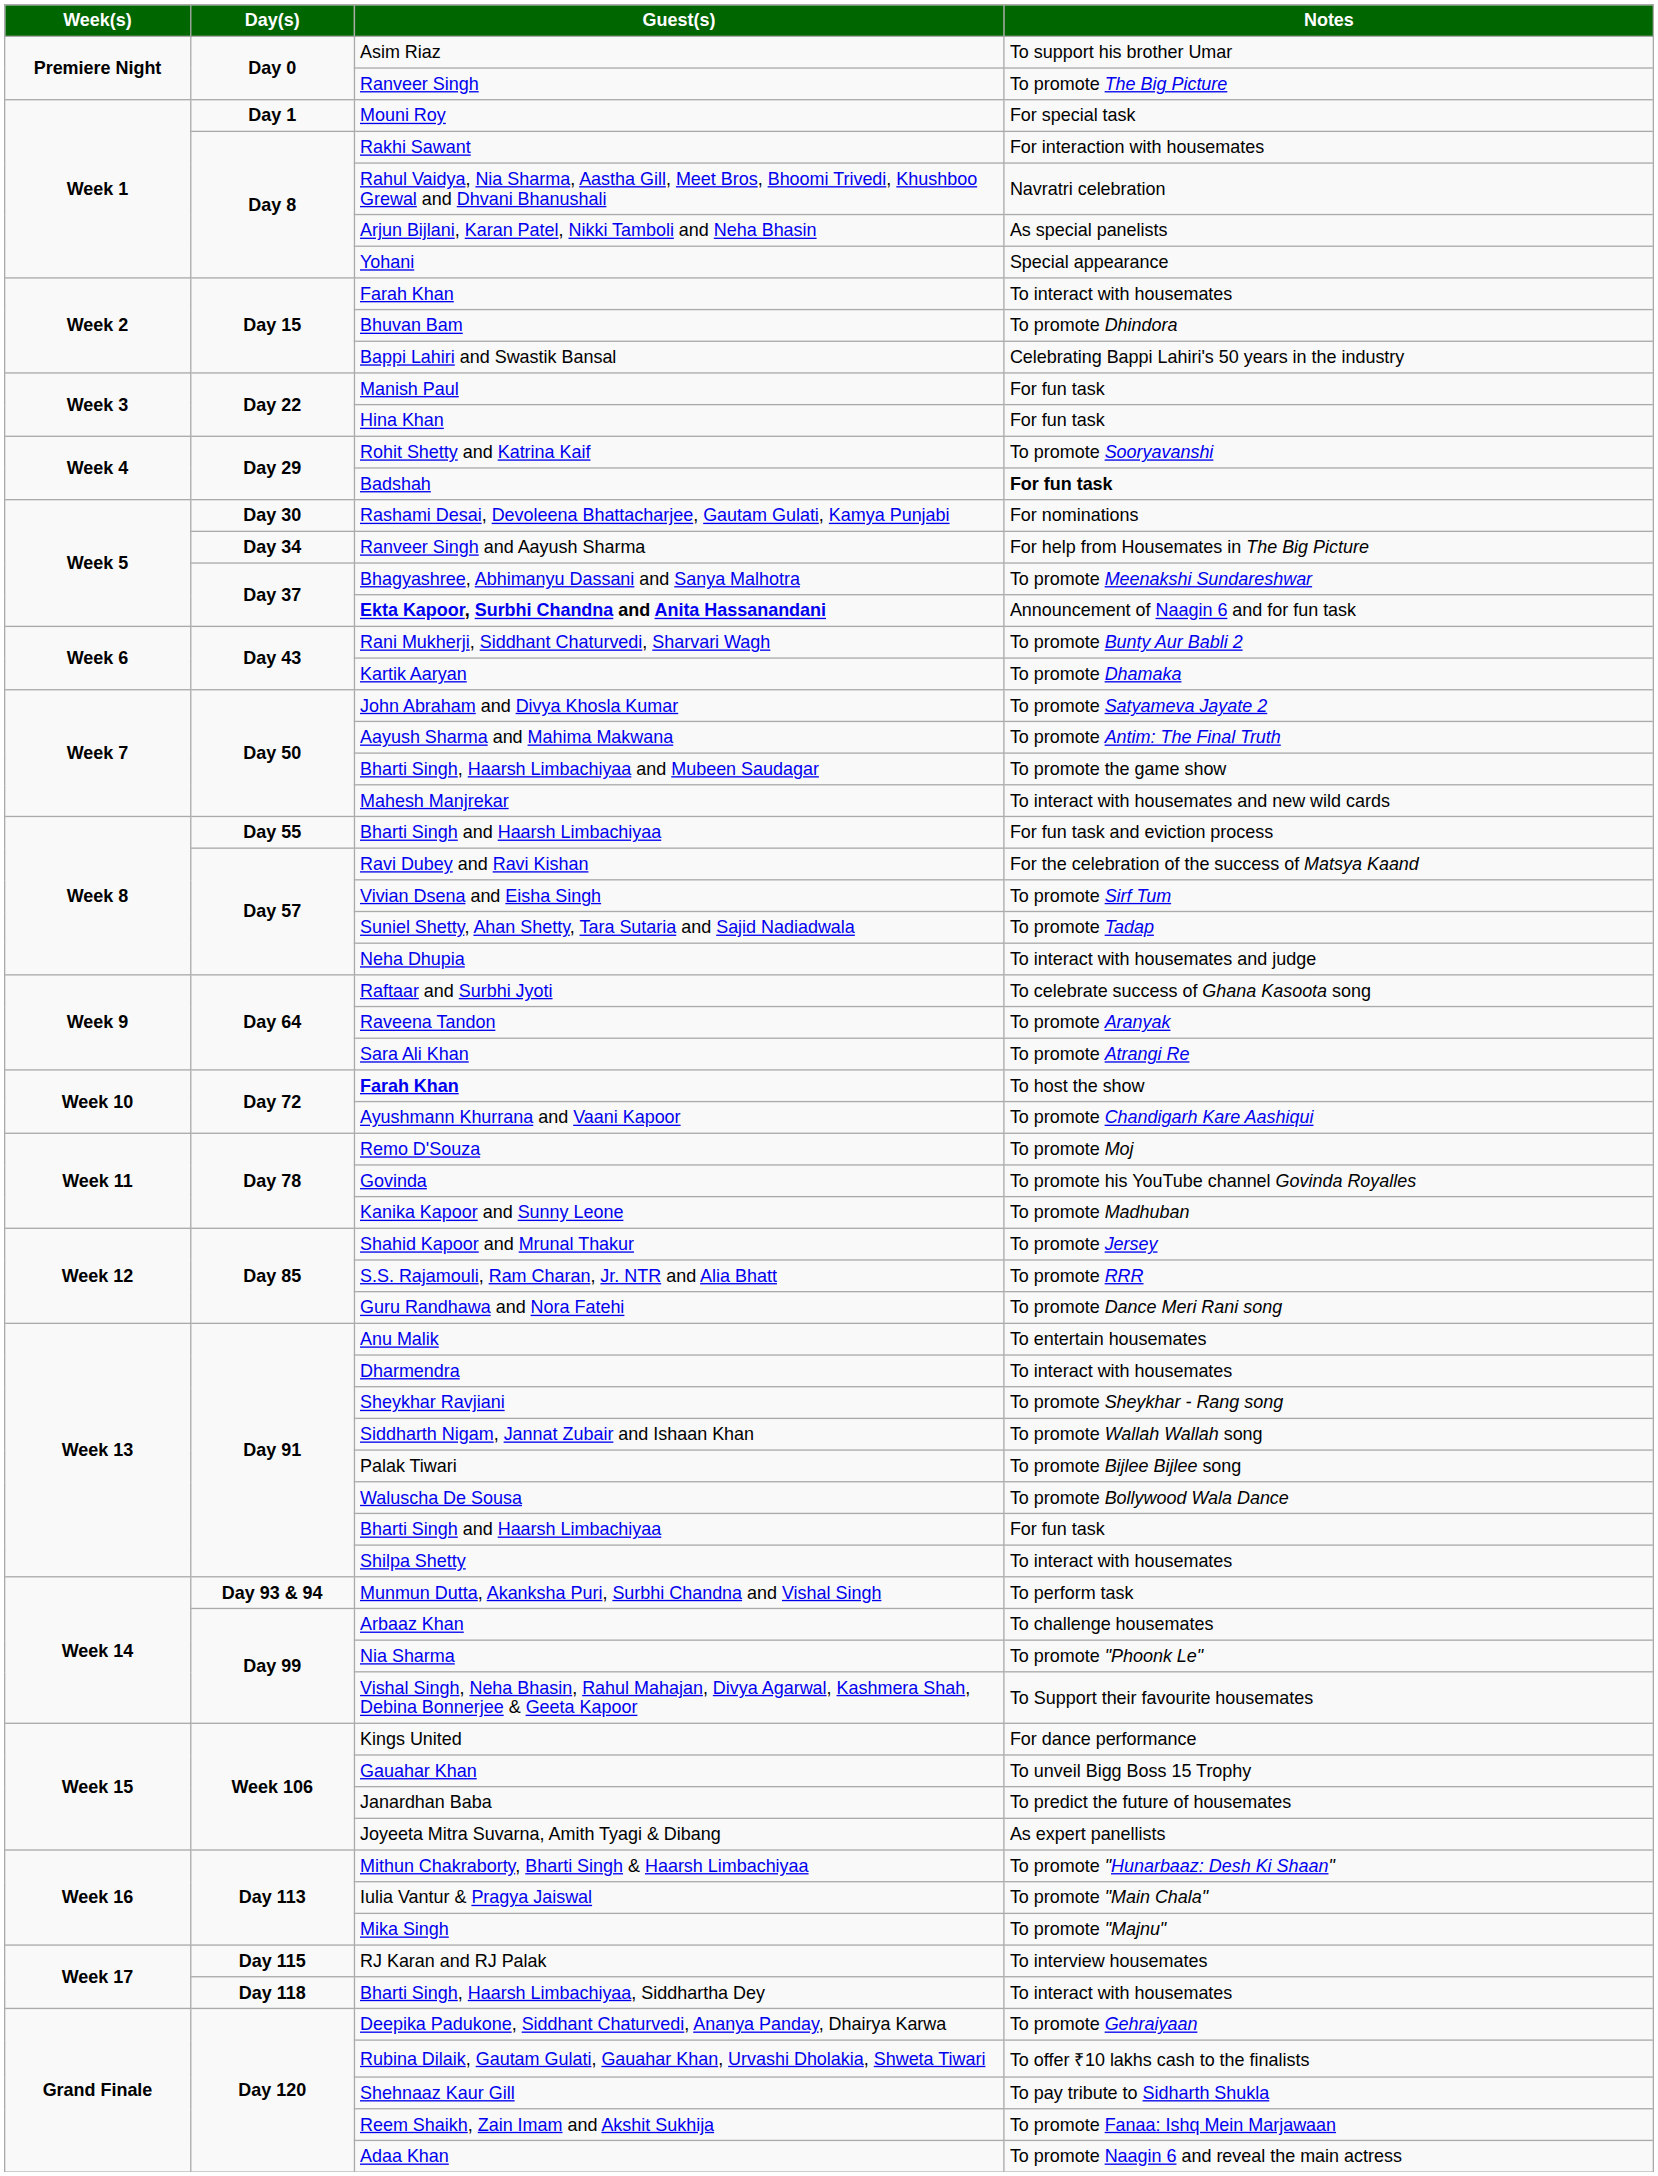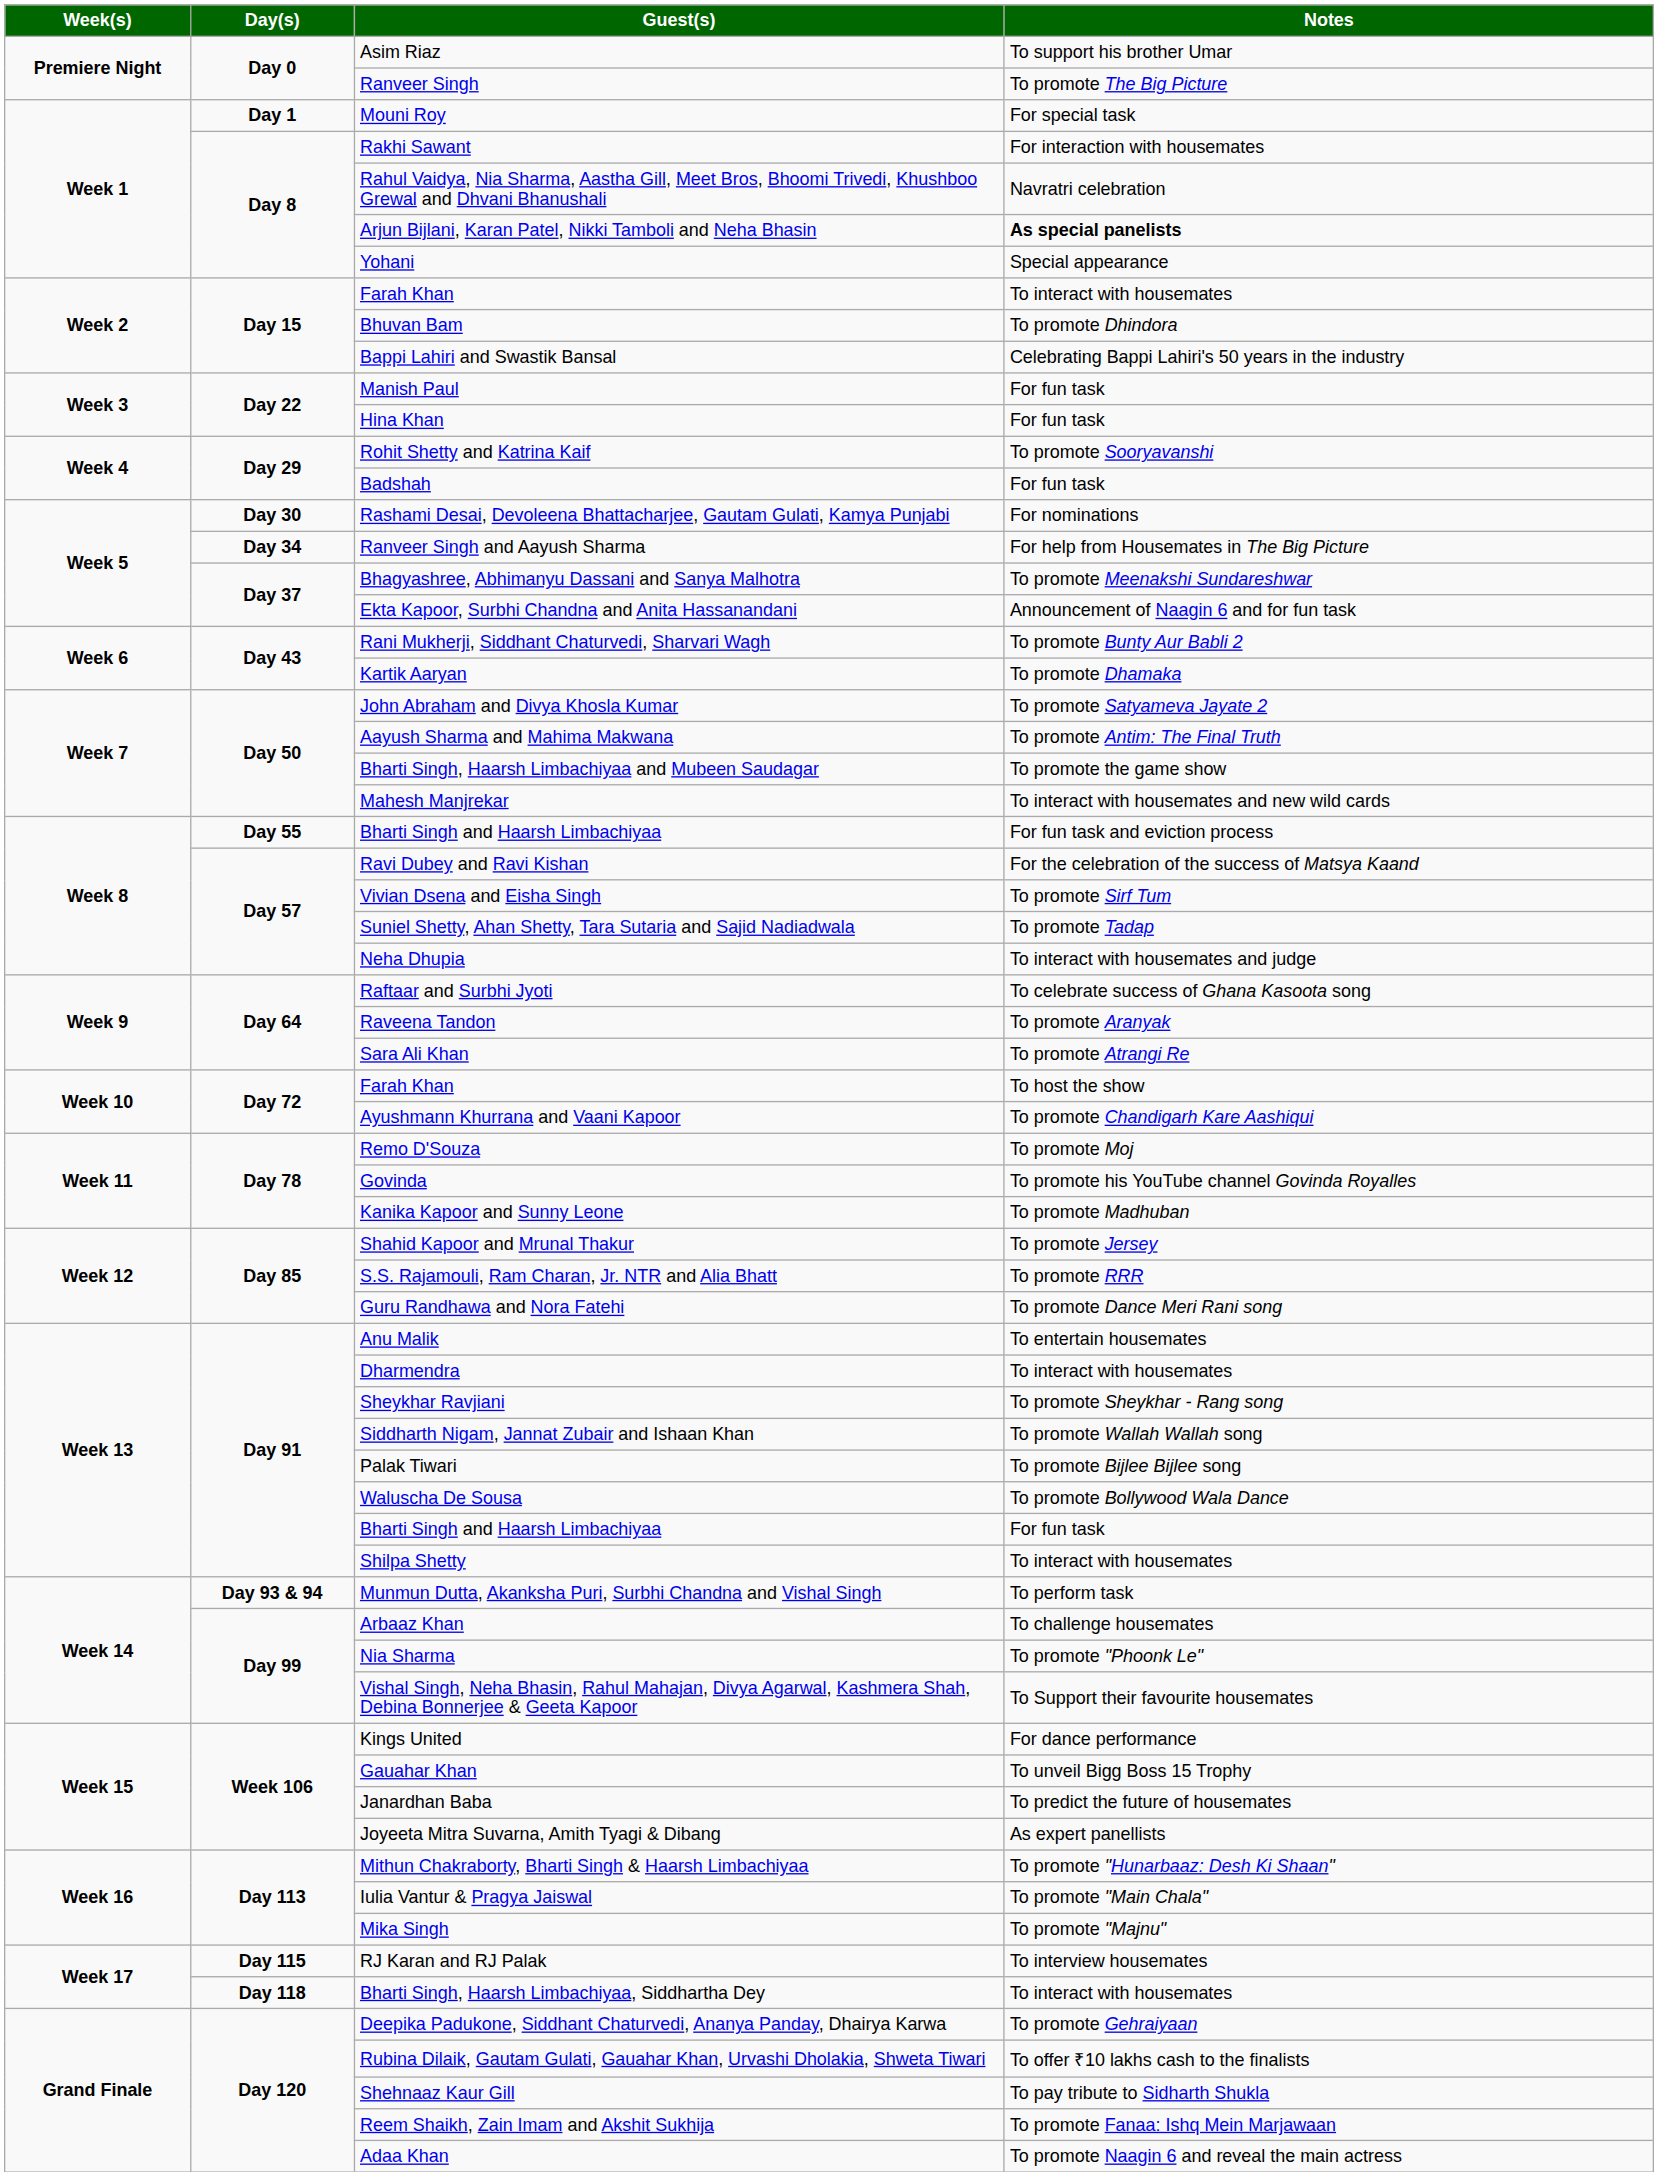Arjun Bijlani, Karan Patel, Nikki Tamboli and Neha Bhasin | Notes: normal -> bold
Badshah | Notes: bold -> normal
Ekta Kapoor, Surbhi Chandna and Anita Hassanandani | Guest(s): bold -> normal
Farah Khan / To host the show | Guest(s): bold -> normal
